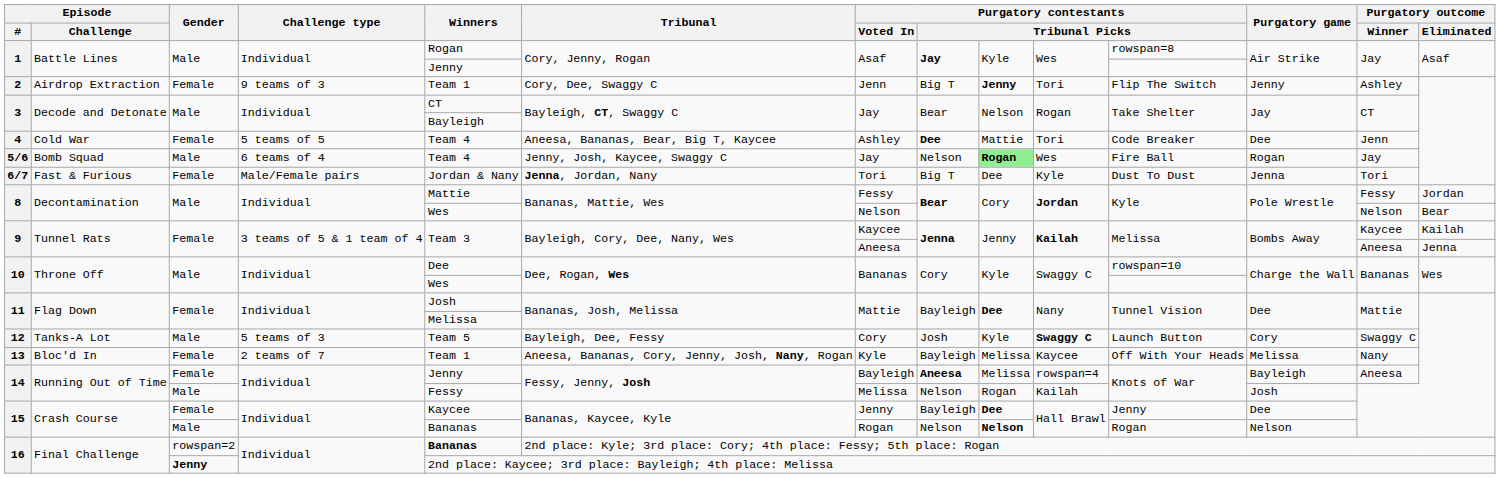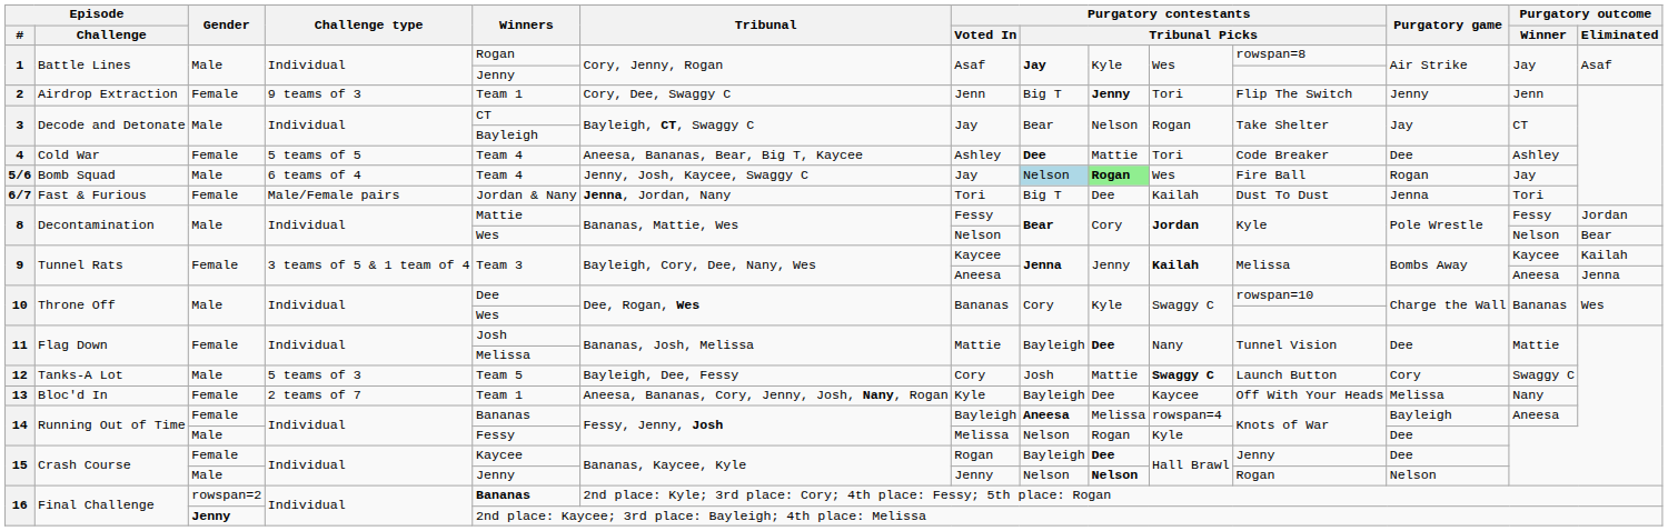2 | Purgatory outcome / Winner: Ashley -> Jenn
4 | Purgatory outcome / Winner: Jenn -> Ashley
5/6 | column 8: no background -> lightblue background
6/7 | column 10: Kyle -> Kailah
12 | column 9: Kyle -> Mattie
13 | column 9: Melissa -> Dee
14 / Female | Winners: Jenny -> Bananas
14 / Male | column 10: Kailah -> Kyle
14 / Male | Purgatory game: Josh -> Dee
15 / Female | Purgatory contestants / Voted In: Jenny -> Rogan
15 / Male | Winners: Bananas -> Jenny
15 / Male | Purgatory contestants / Voted In: Rogan -> Jenny
